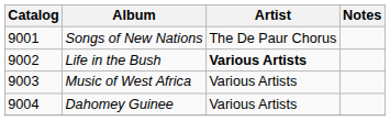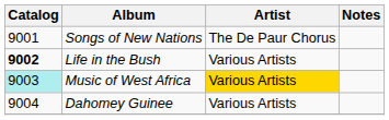Life in the Bush | Catalog: normal -> bold
Life in the Bush | Artist: bold -> normal
Music of West Africa | Catalog: no background -> paleturquoise background
Music of West Africa | Artist: no background -> gold background
